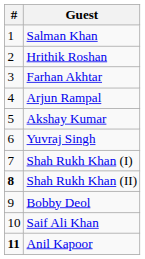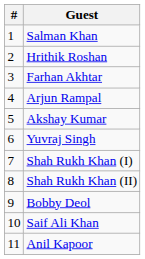Shah Rukh Khan (II) | #: bold -> normal
Anil Kapoor | #: bold -> normal
